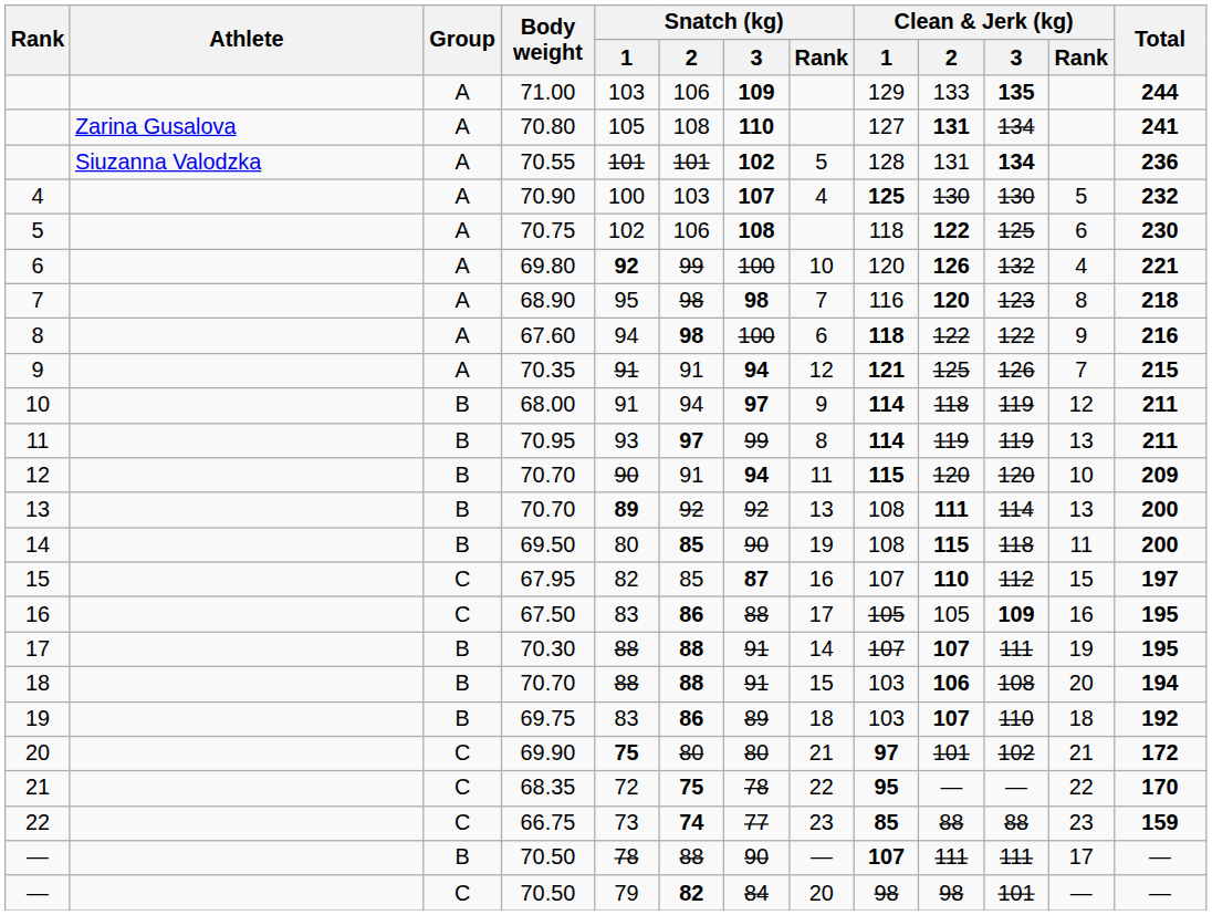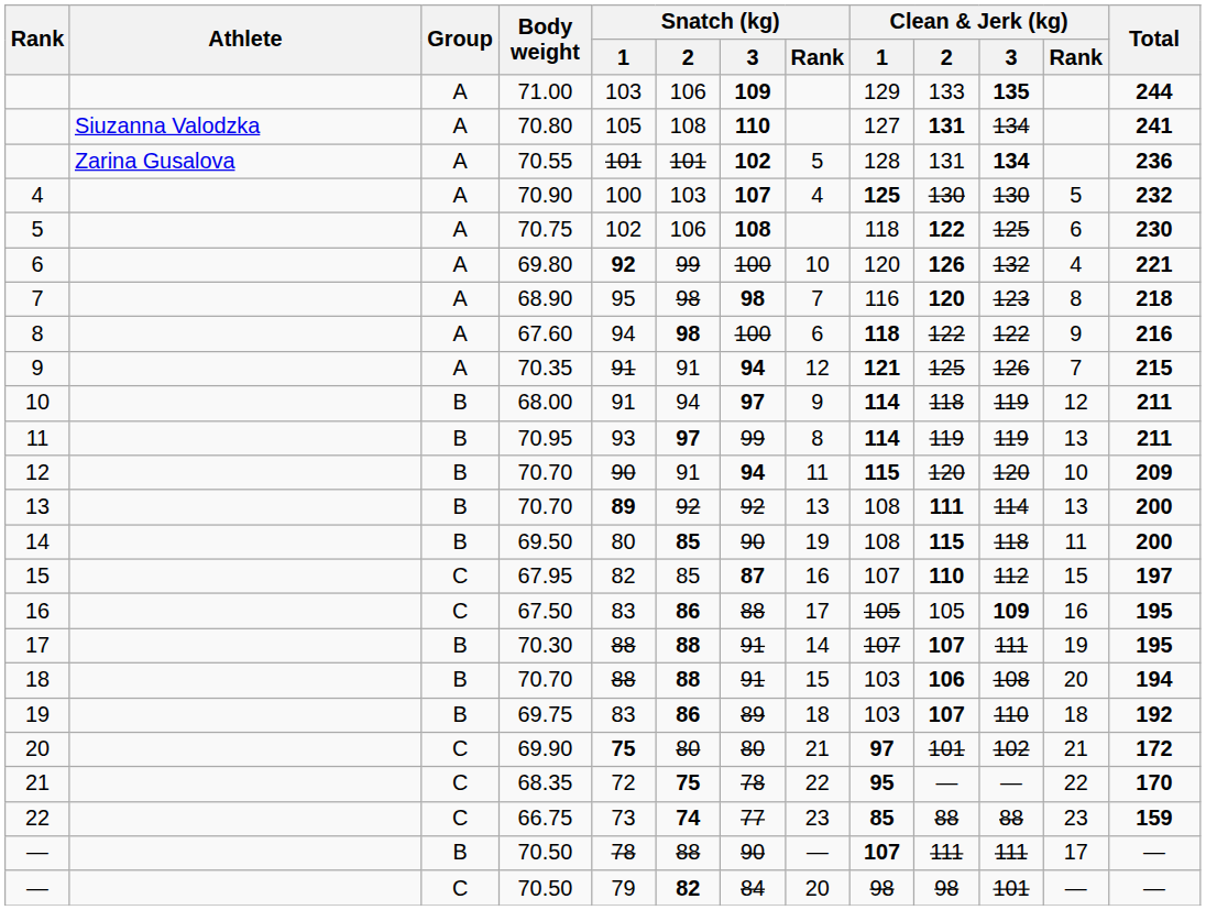row 4 | Athlete: Zarina Gusalova -> Siuzanna Valodzka
row 5 | Athlete: Siuzanna Valodzka -> Zarina Gusalova
